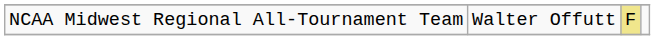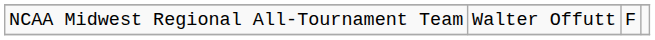row 1 | column 3: khaki background -> no background
